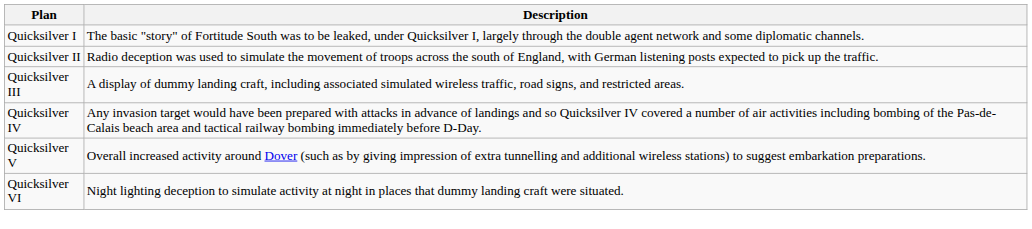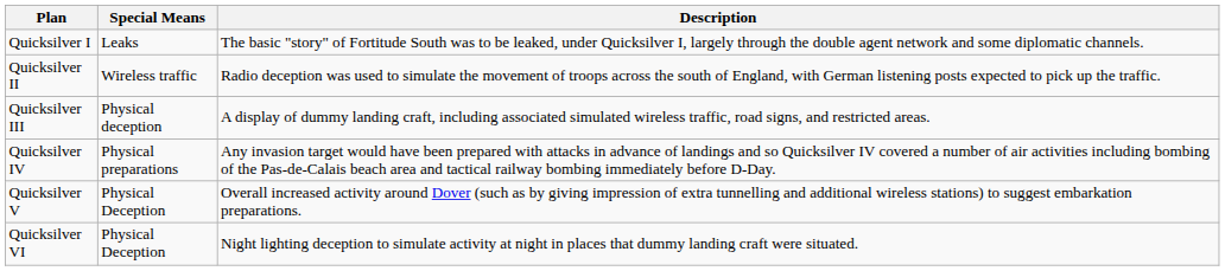+ column: Special Means | Leaks | Wireless traffic | Physical deception | Physical preparations | Physical Deception | Physical Deception
